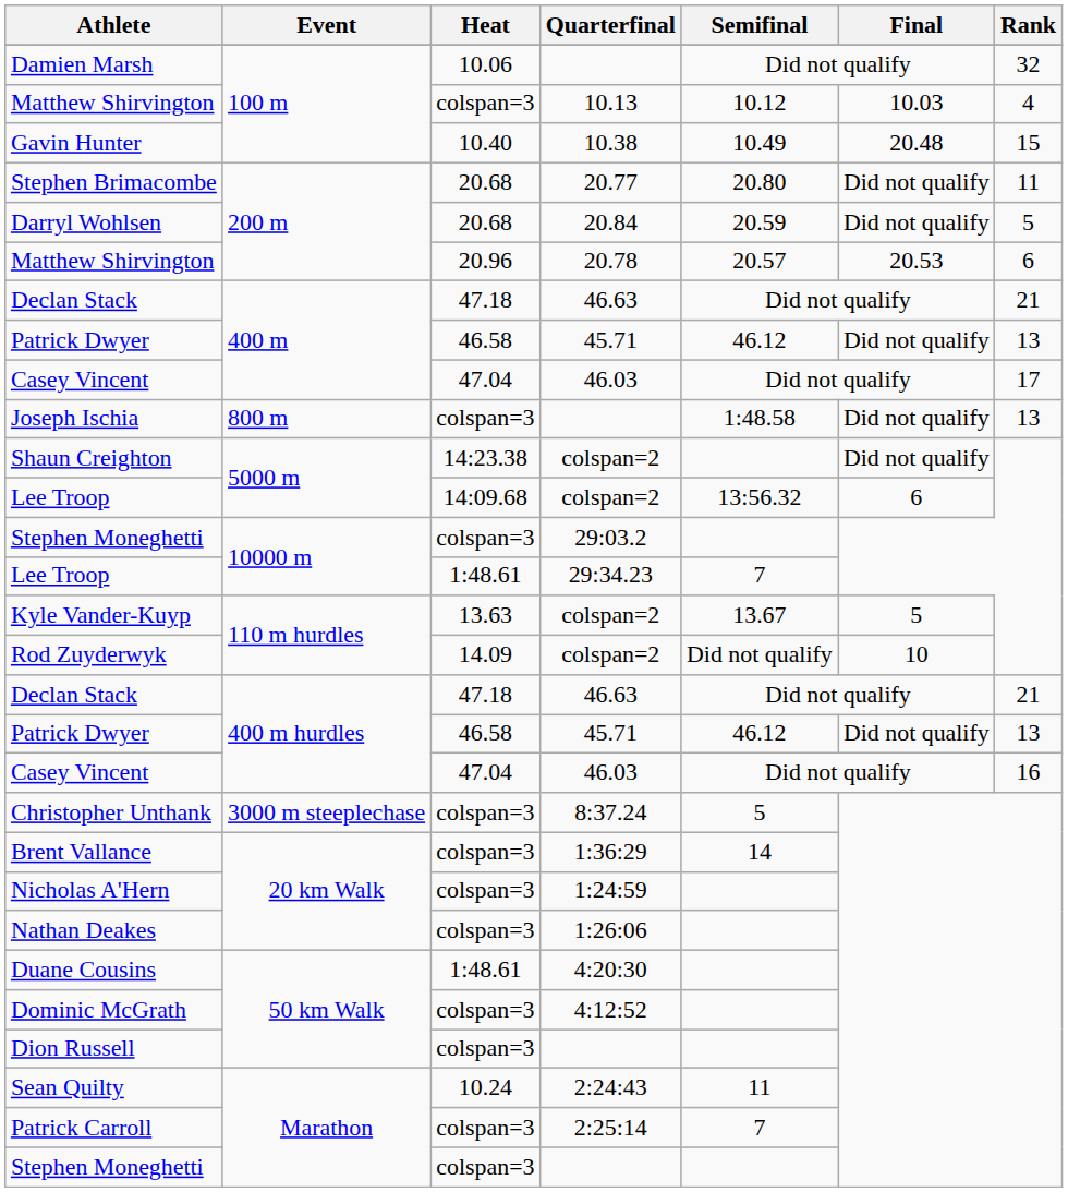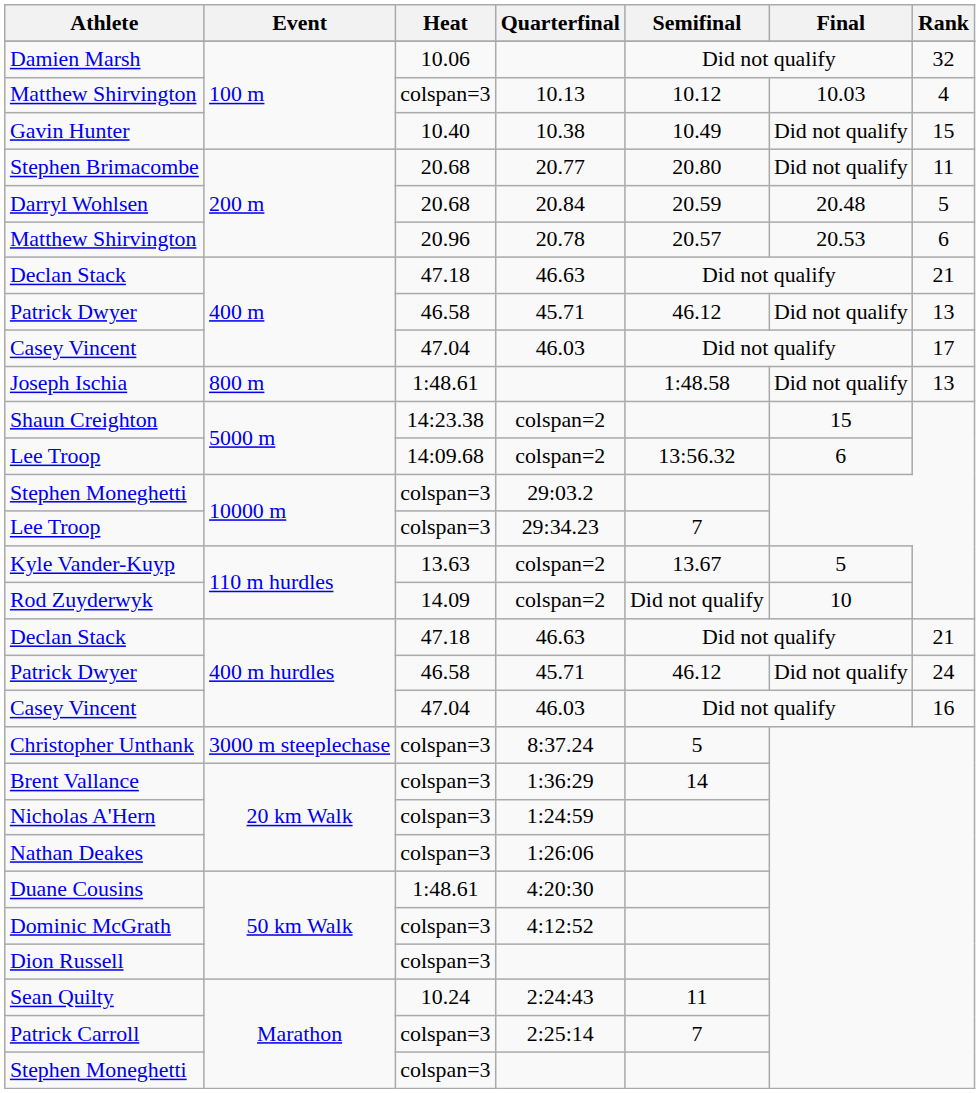Gavin Hunter | Final: 20.48 -> Did not qualify
Darryl Wohlsen | Final: Did not qualify -> 20.48
Joseph Ischia | Heat: colspan=3 -> 1:48.61
Shaun Creighton | Final: Did not qualify -> 15
Lee Troop / 10000 m | Heat: 1:48.61 -> colspan=3
Patrick Dwyer / 400 m hurdles | Rank: 13 -> 24
